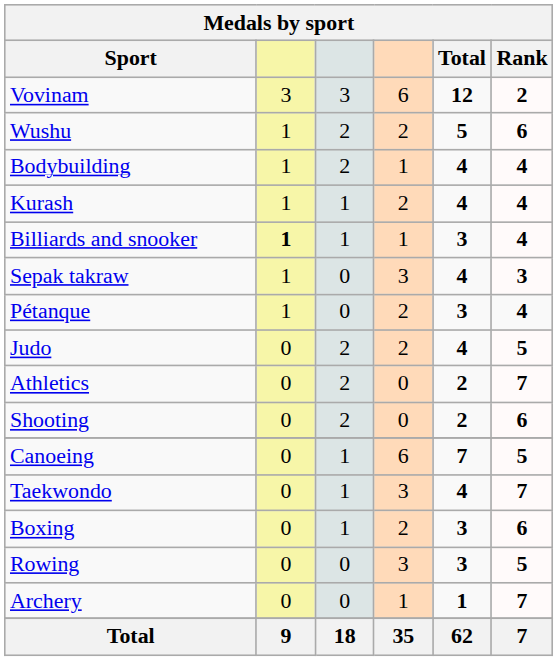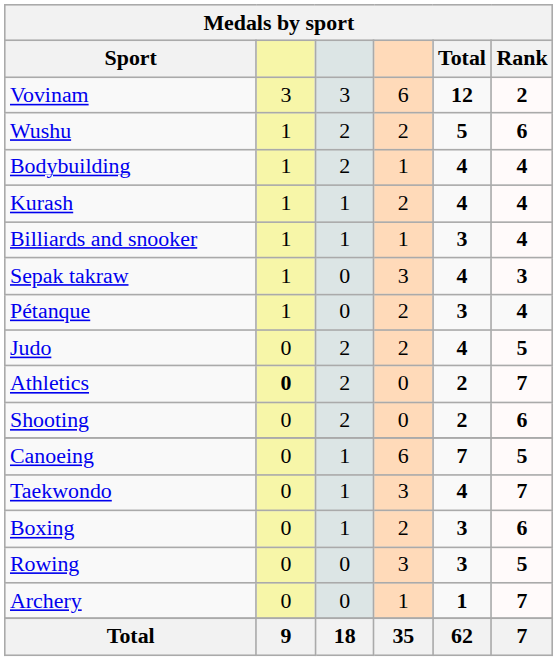Billiards and snooker | column 2: bold -> normal
Athletics | column 2: normal -> bold
